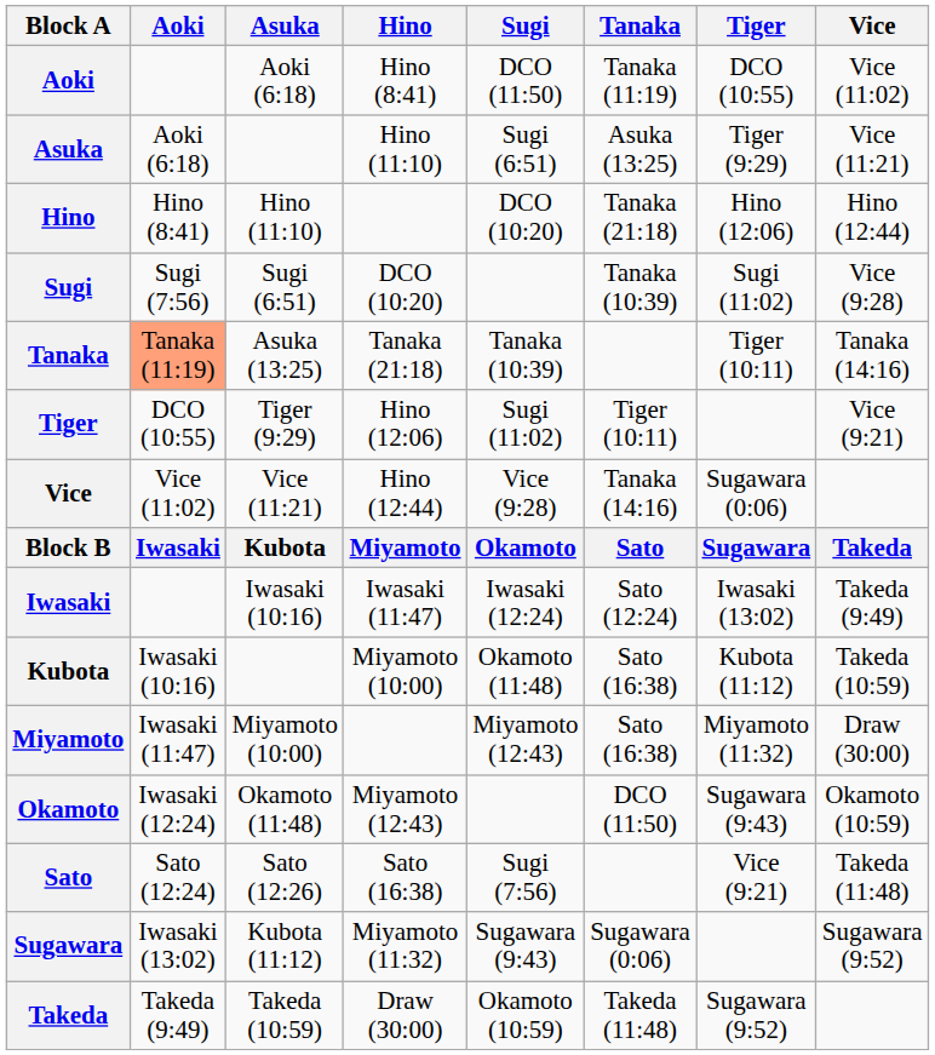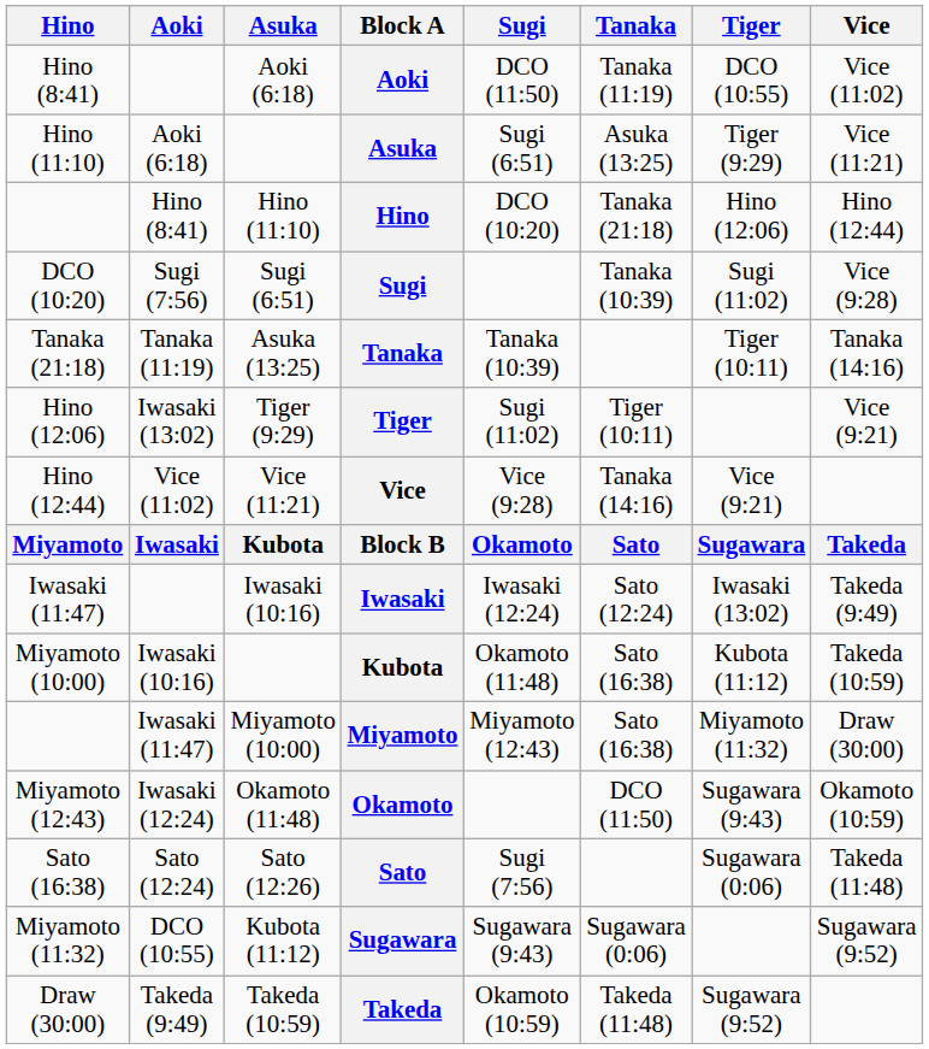columns swapped: Block A <-> Hino
row 6 | Aoki: lightsalmon background -> no background
row 7 | Aoki: DCO (10:55) -> Iwasaki (13:02)
row 8 | Tiger: Sugawara (0:06) -> Vice (9:21)
row 14 | Tiger: Vice (9:21) -> Sugawara (0:06)
row 15 | Aoki: Iwasaki (13:02) -> DCO (10:55)
